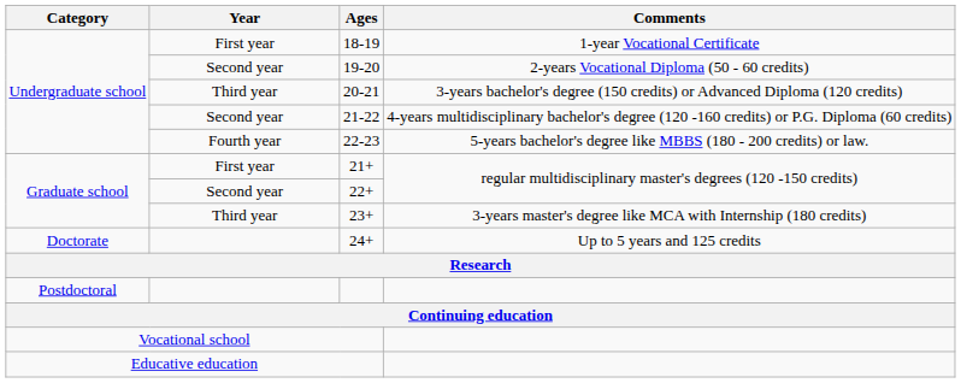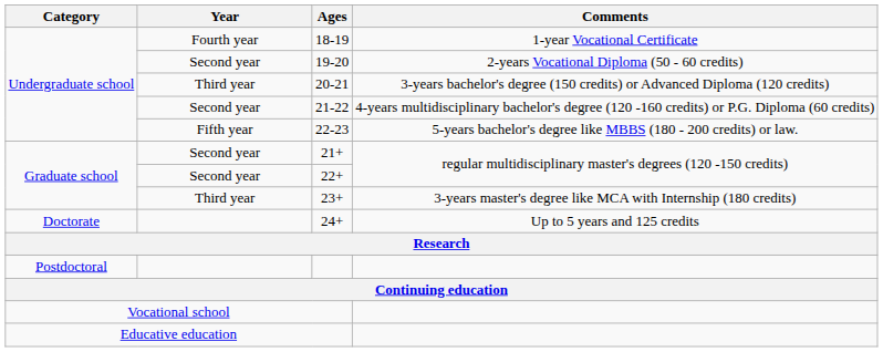18-19 | Year: First year -> Fourth year
22-23 | Year: Fourth year -> Fifth year
21+ | Year: First year -> Second year
